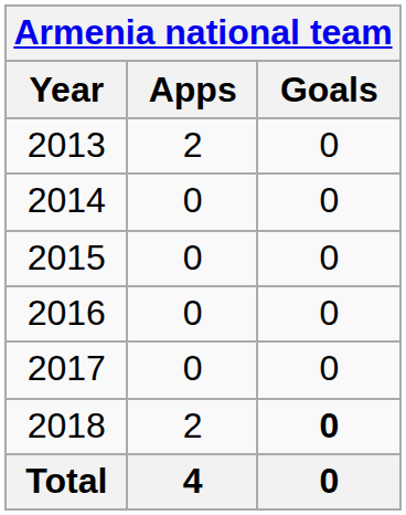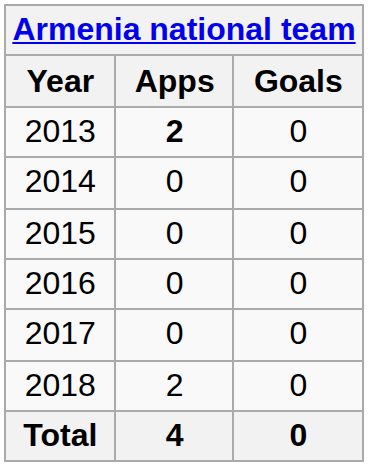2013 | Apps: normal -> bold
2018 | Goals: bold -> normal
